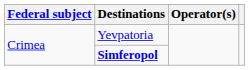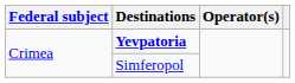Yevpatoria | Destinations: normal -> bold
Simferopol | Destinations: bold -> normal
